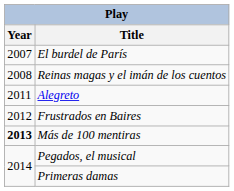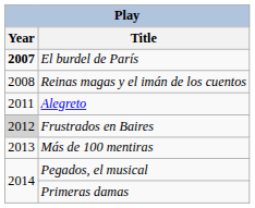El burdel de París | Year: normal -> bold
Frustrados en Baires | Year: no background -> lightgrey background
Más de 100 mentiras | Year: bold -> normal
